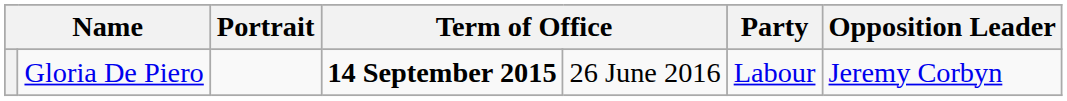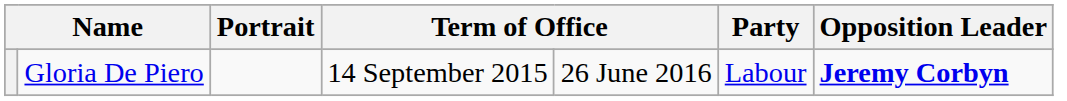Gloria De Piero | column 4: bold -> normal
Gloria De Piero | Opposition Leader: normal -> bold
